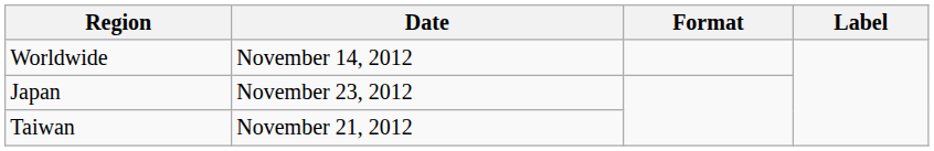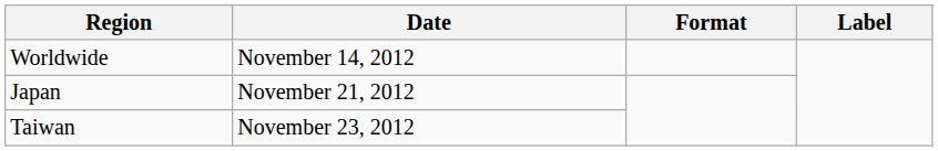Japan | Date: November 23, 2012 -> November 21, 2012
Taiwan | Date: November 21, 2012 -> November 23, 2012
